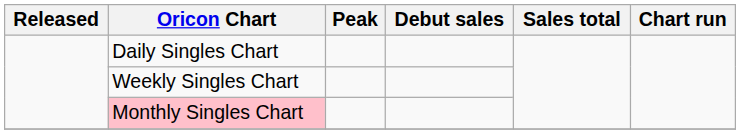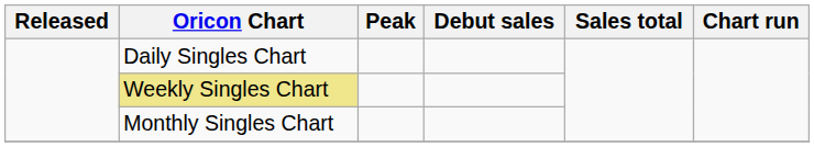Weekly Singles Chart | Oricon Chart: no background -> khaki background
Monthly Singles Chart | Oricon Chart: pink background -> no background
